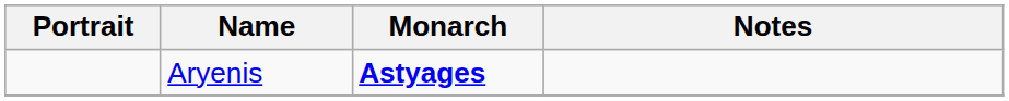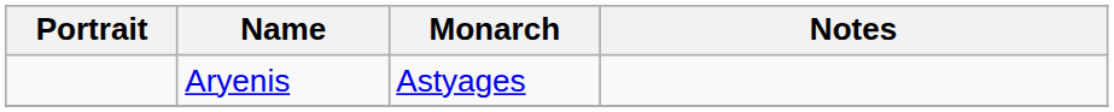Aryenis | Monarch: bold -> normal
